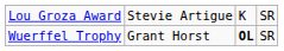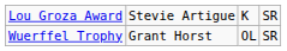Wuerffel Trophy | column 3: bold -> normal
